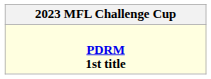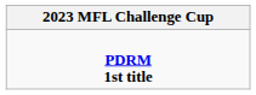row 2 | column 1: lightyellow background -> no background
